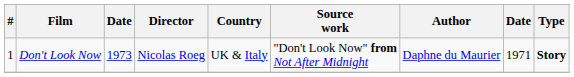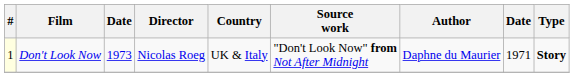Don't Look Now | #: no background -> lightyellow background
